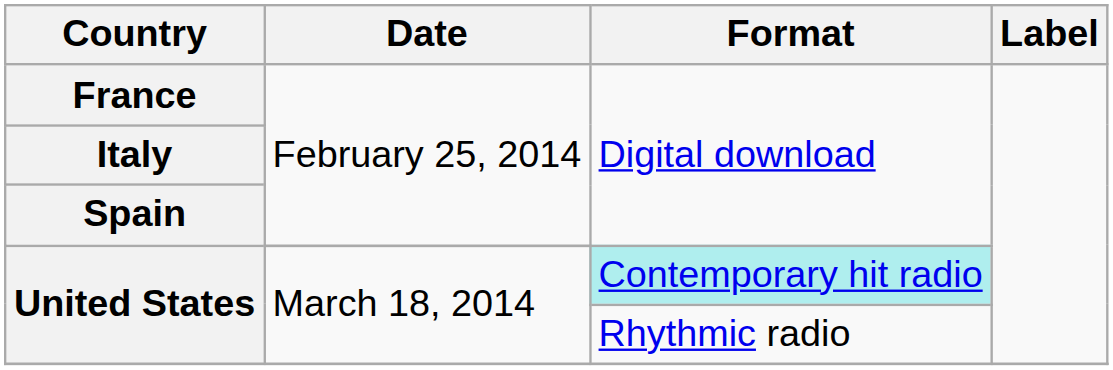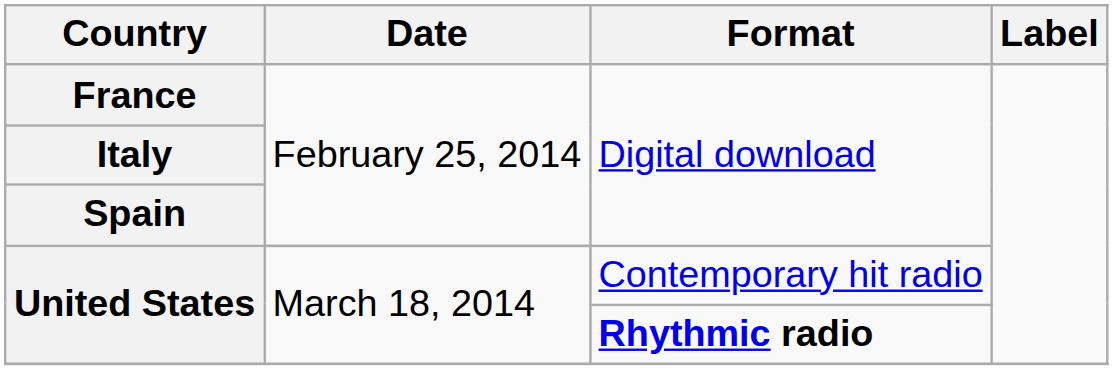Contemporary hit radio | Format: paleturquoise background -> no background
Rhythmic radio | Format: normal -> bold
